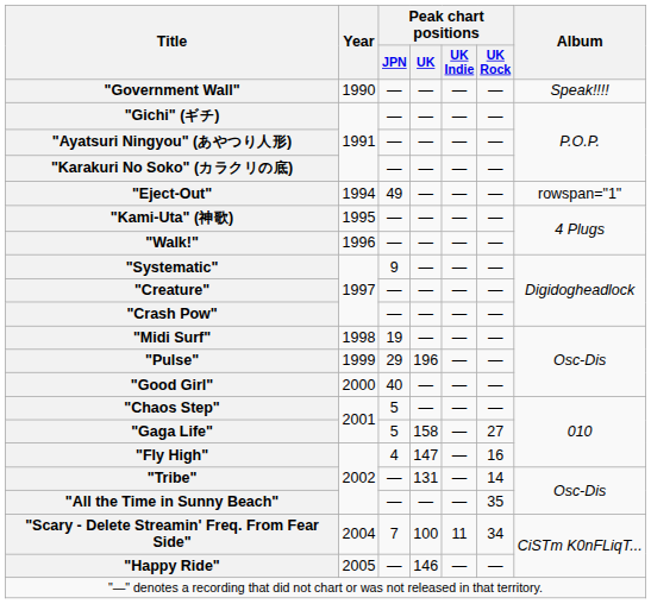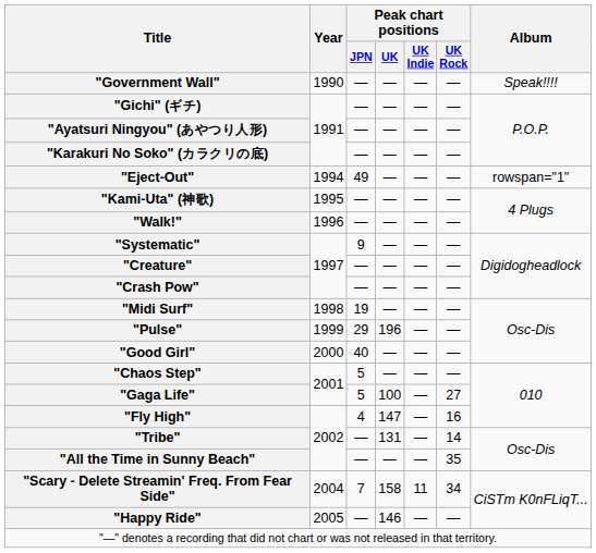"Gaga Life" | Peak chart positions / UK: 158 -> 100
"Scary - Delete Streamin' Freq. From Fear Side" | Peak chart positions / UK: 100 -> 158
